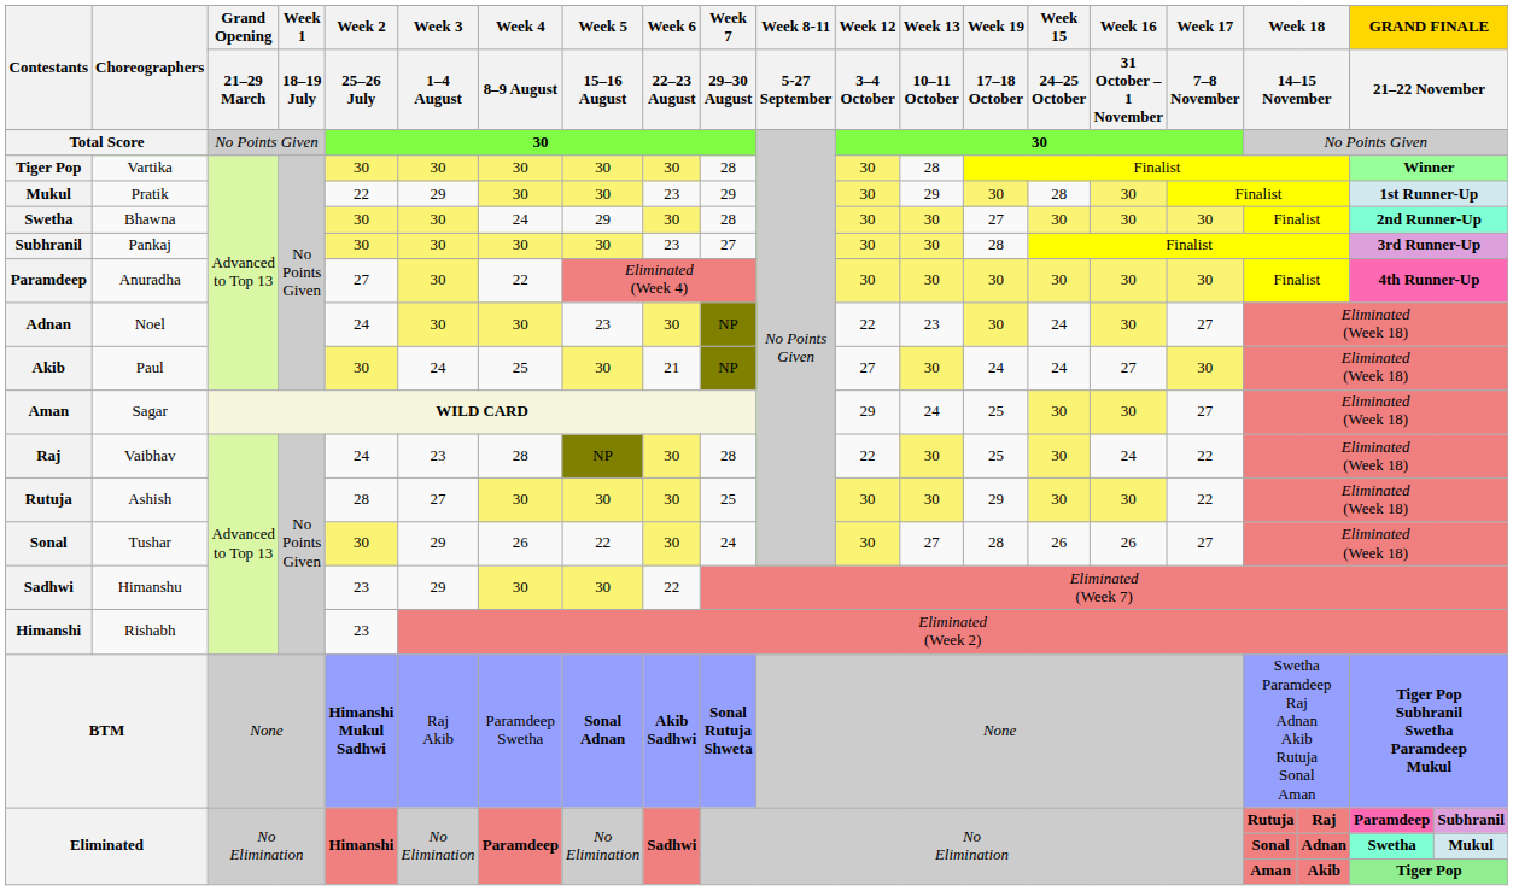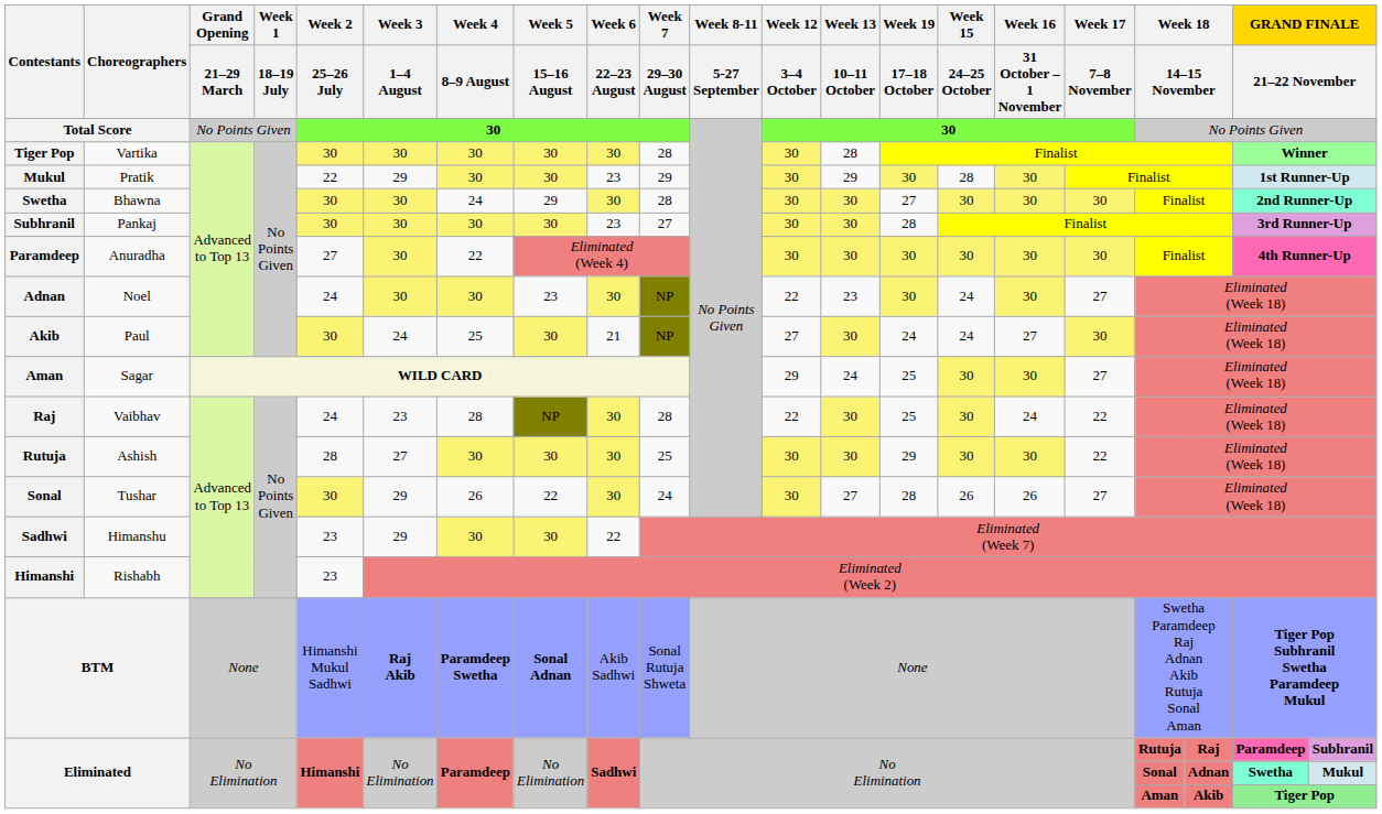BTM | Week 2 / 25–26 July: bold -> normal
BTM | Week 3 / 1–4 August: normal -> bold
BTM | Week 4 / 8–9 August: normal -> bold
BTM | Week 6 / 22–23 August: bold -> normal
BTM | Week 7 / 29–30 August: bold -> normal
